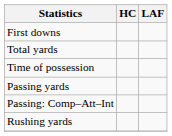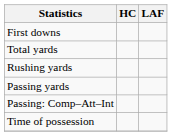rows swapped: Rushing yards <-> Time of possession
